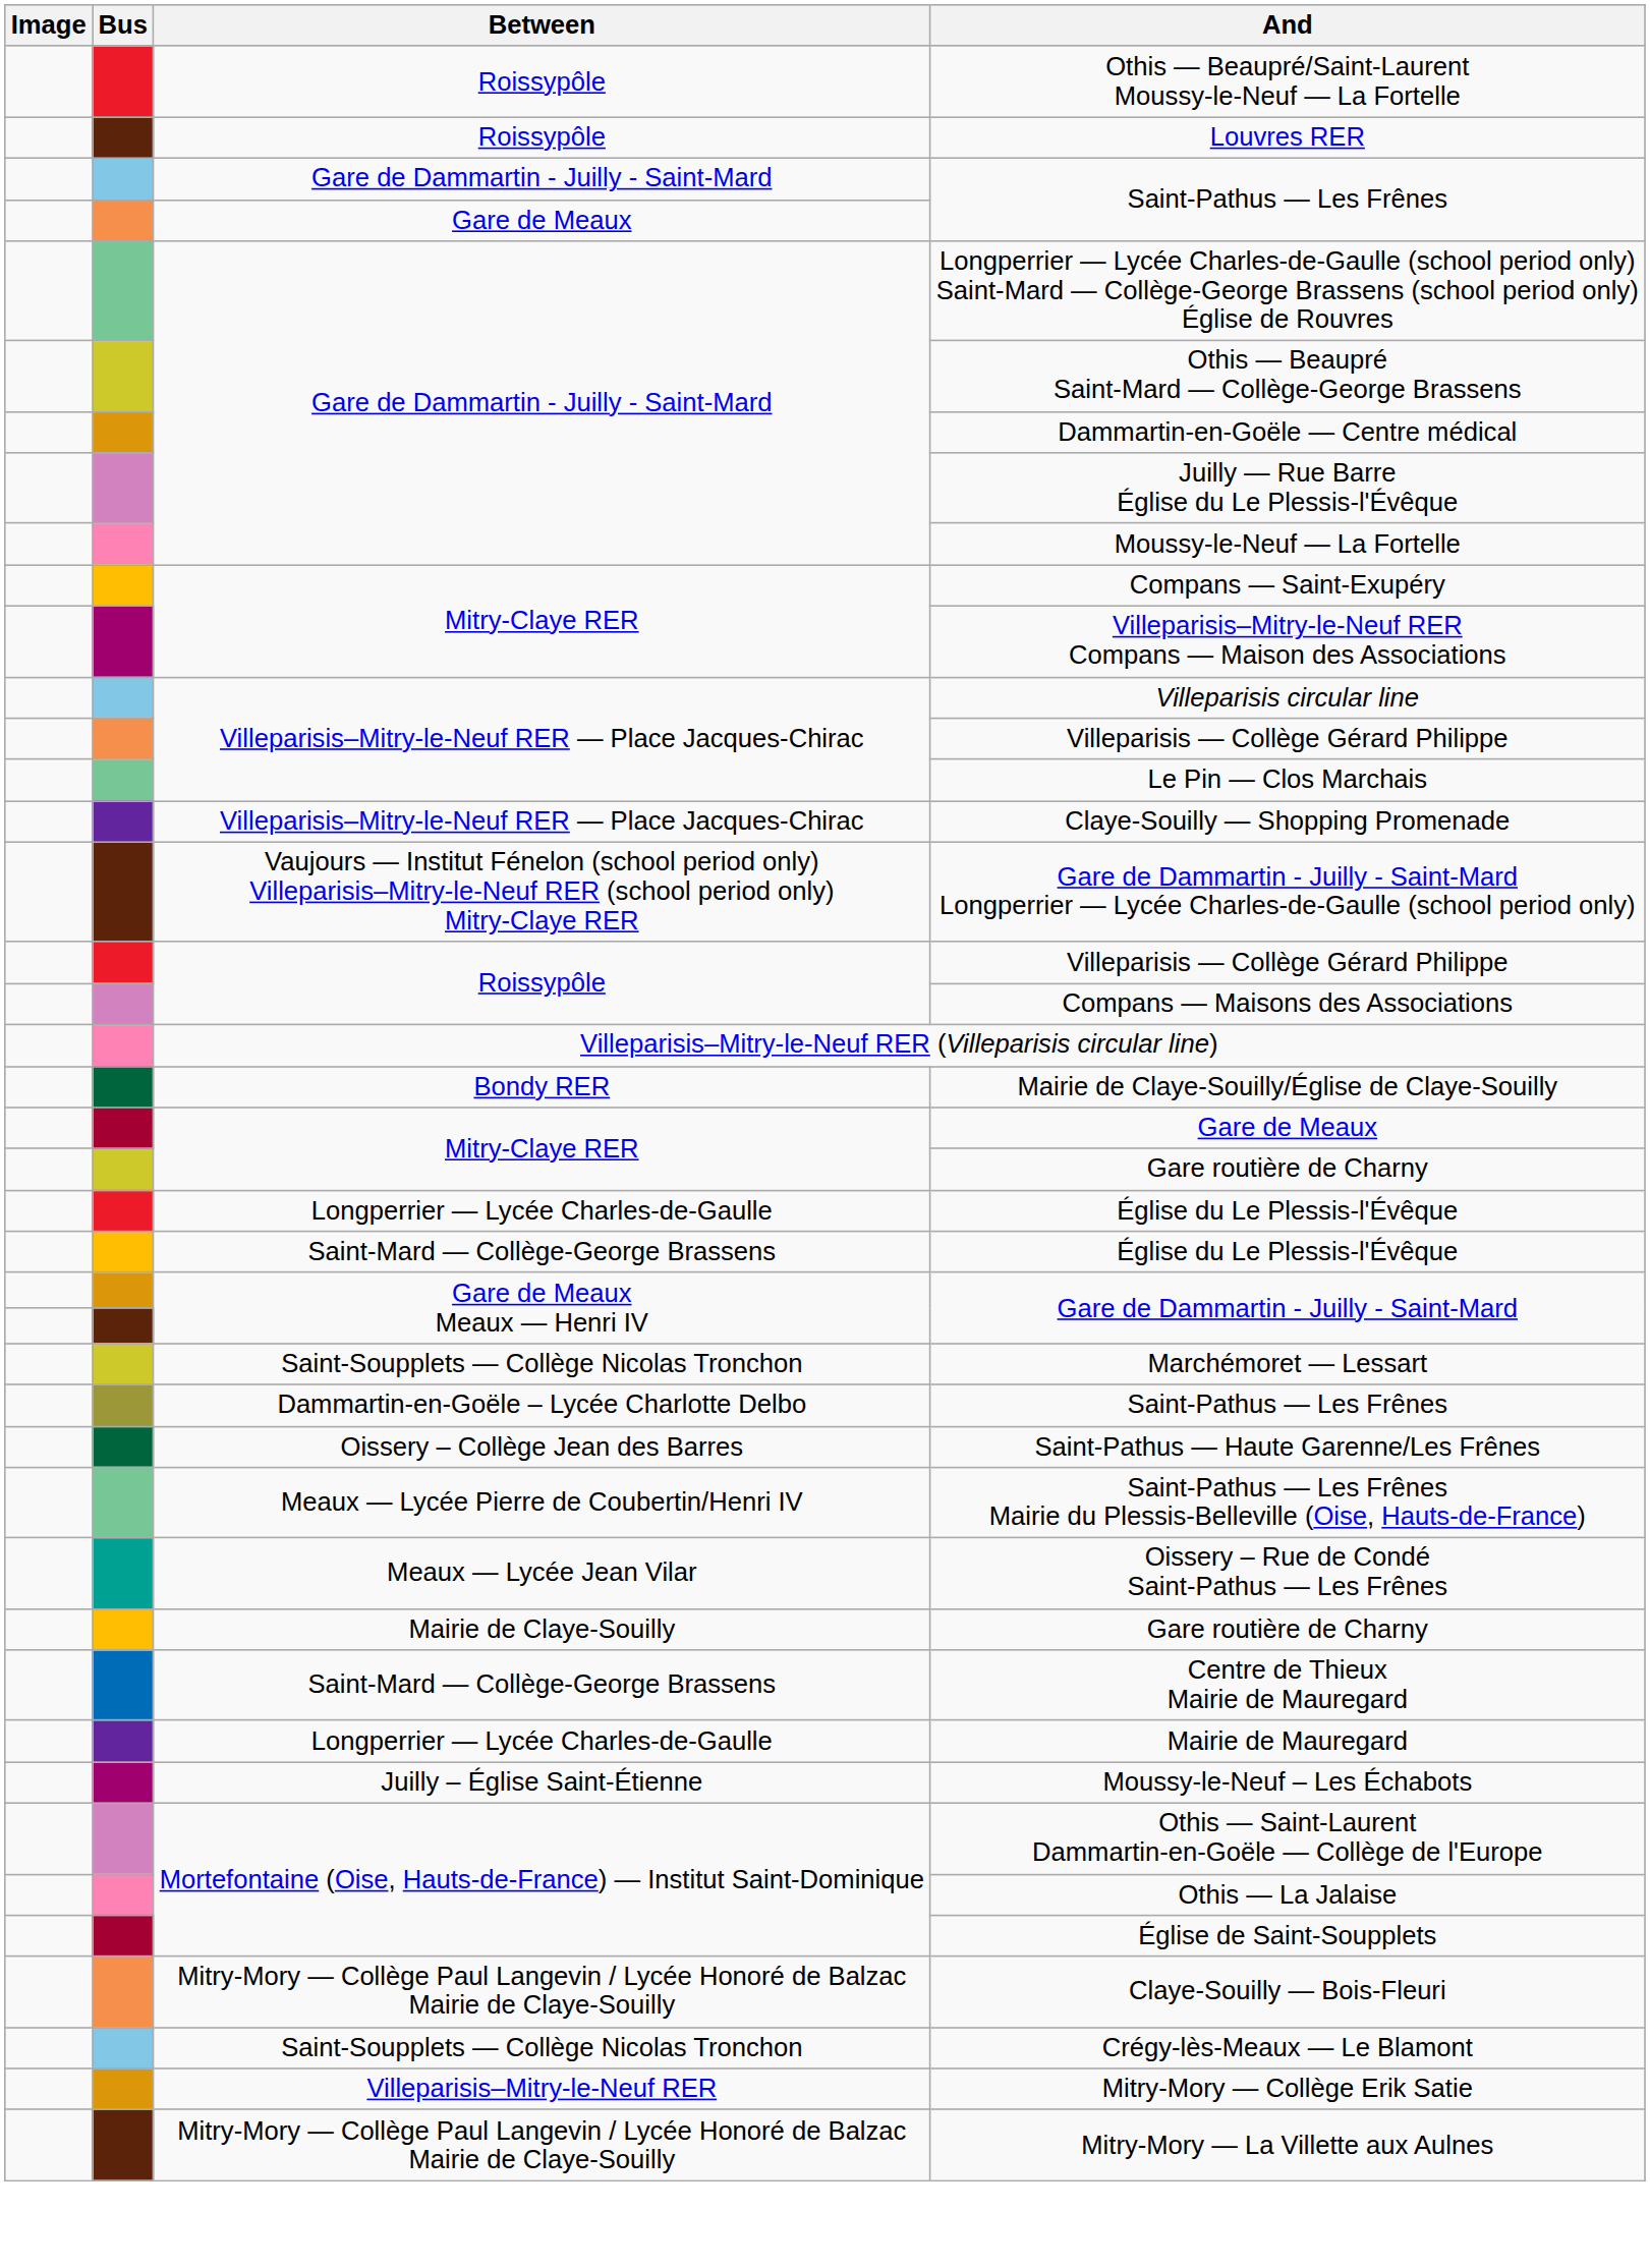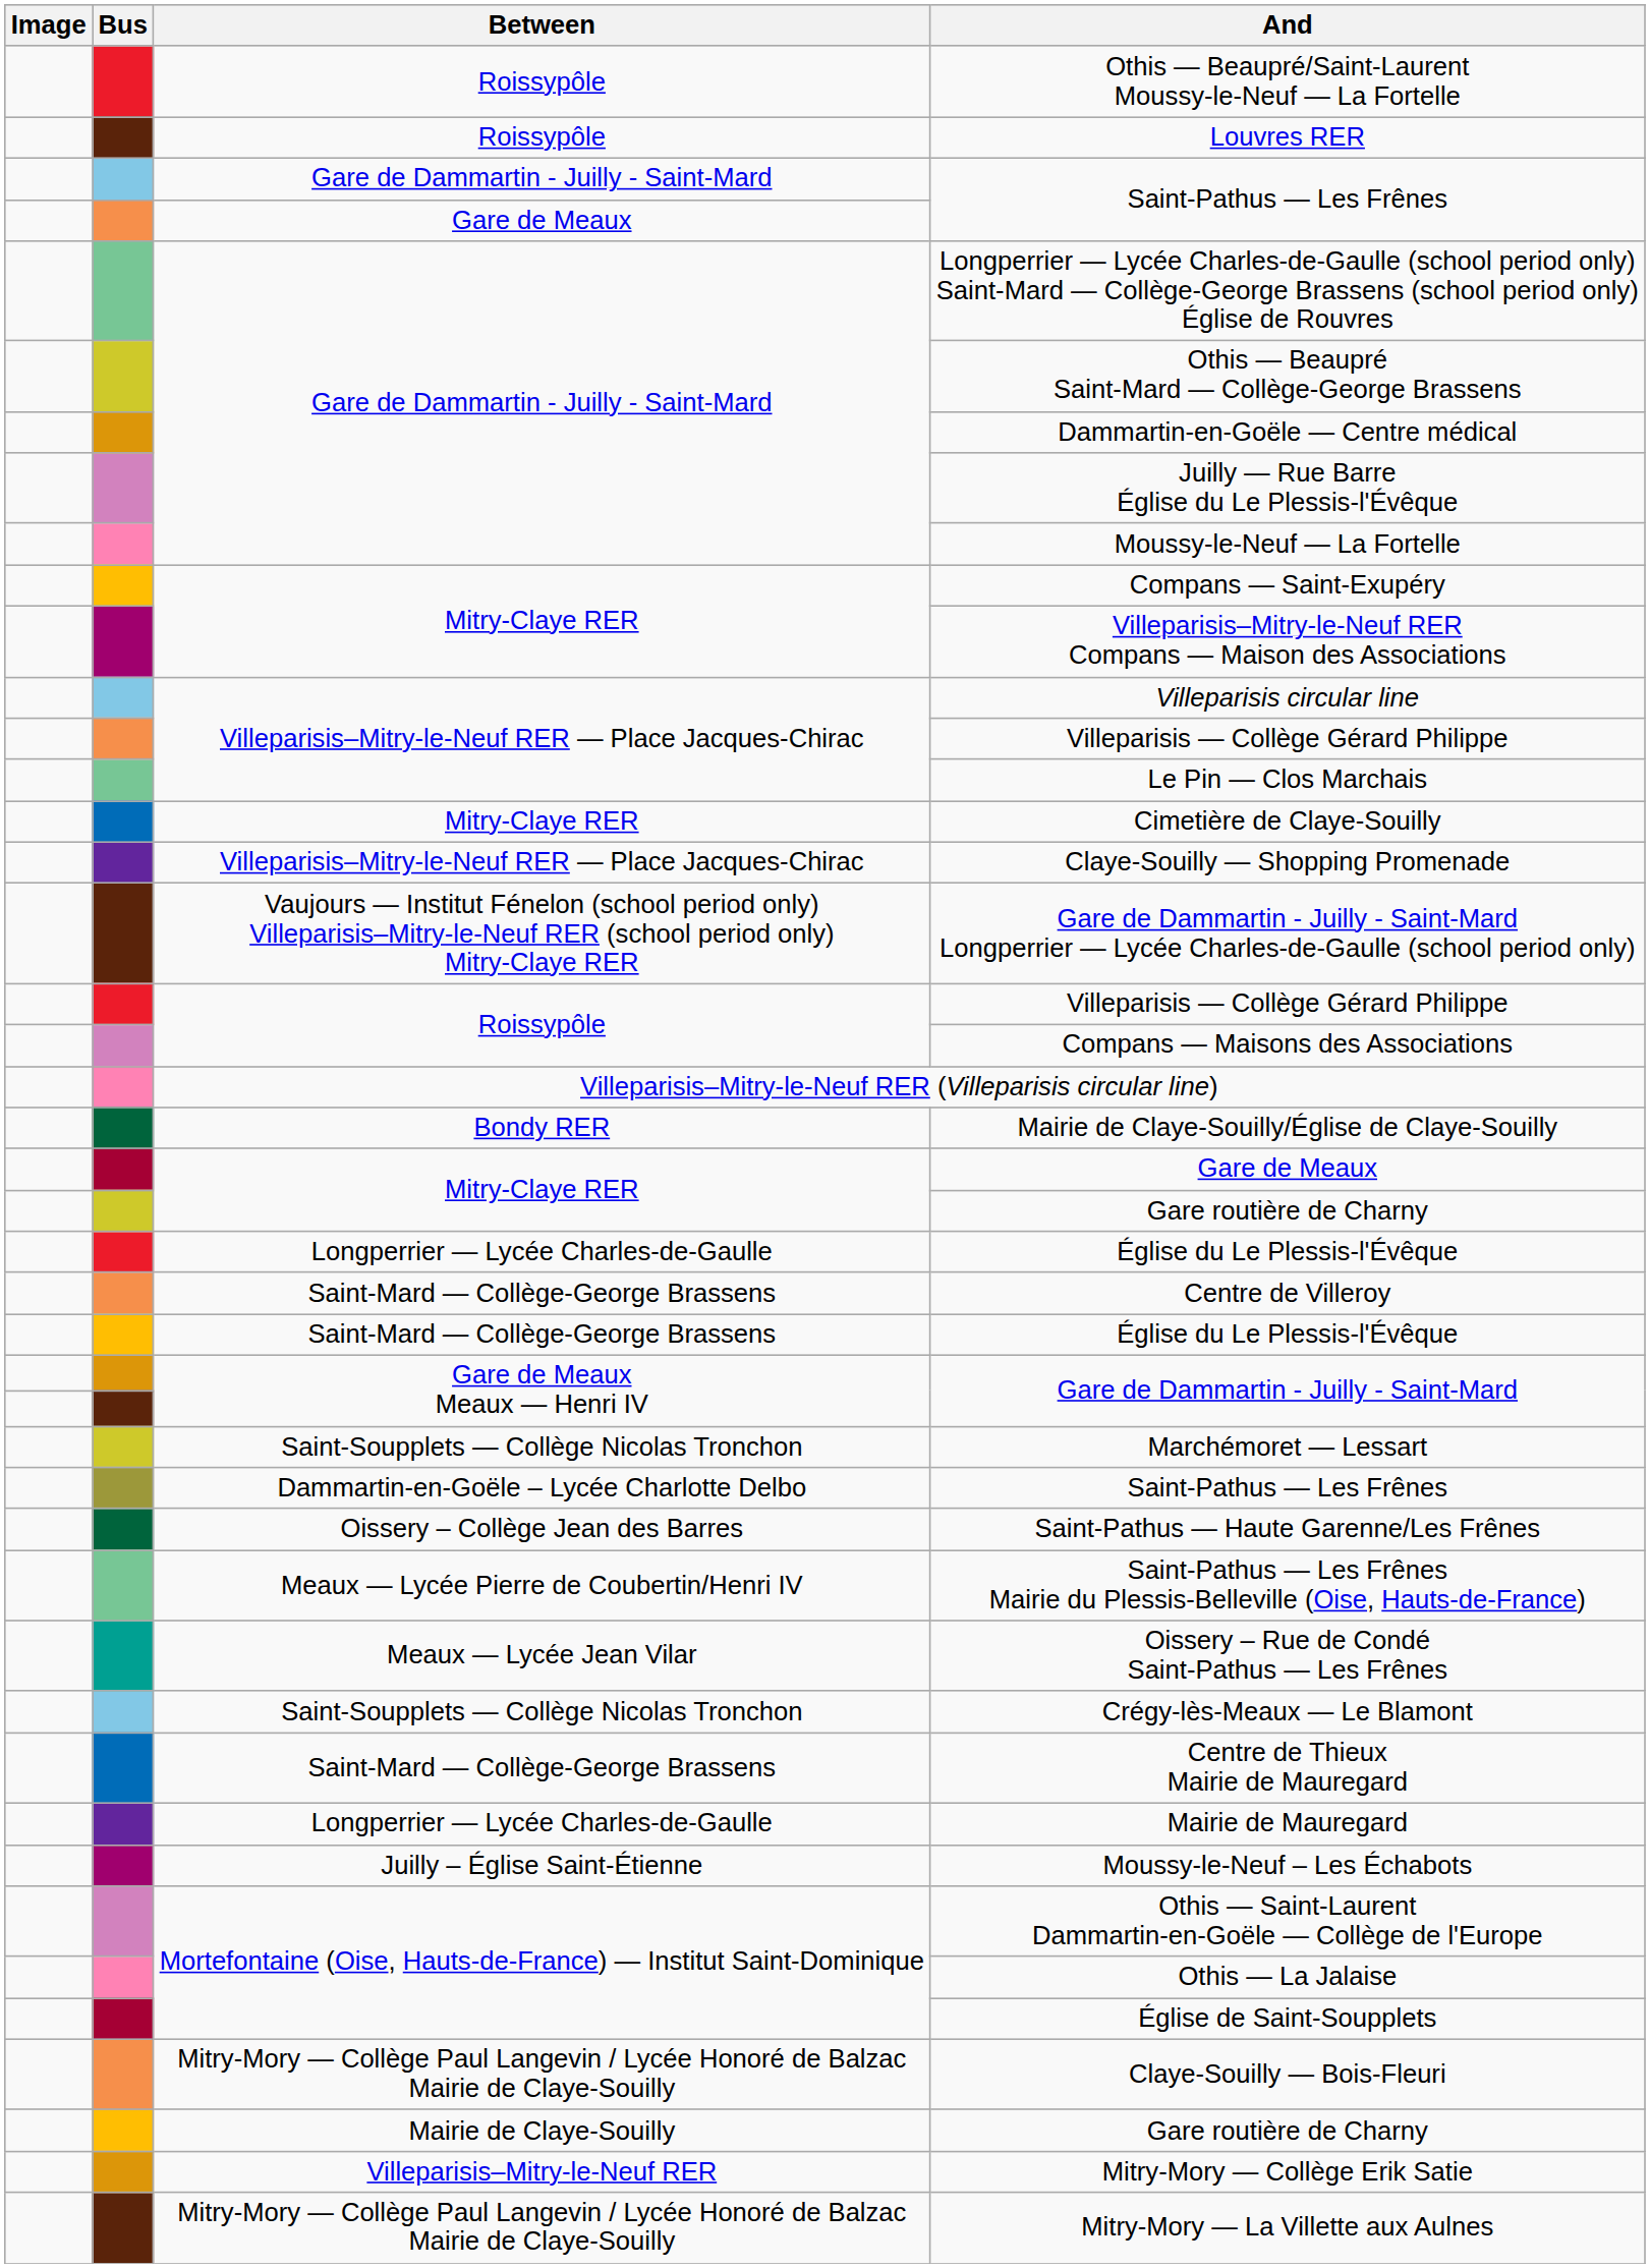+ row: Mitry-Claye RER | Cimetière de Claye-Souilly
+ row: Saint-Mard — Collège-George Brassens | Centre de Villeroy
rows swapped: Crégy-lès-Meaux — Le Blamont <-> Mairie de Claye-Souilly / Gare routière de Charny
